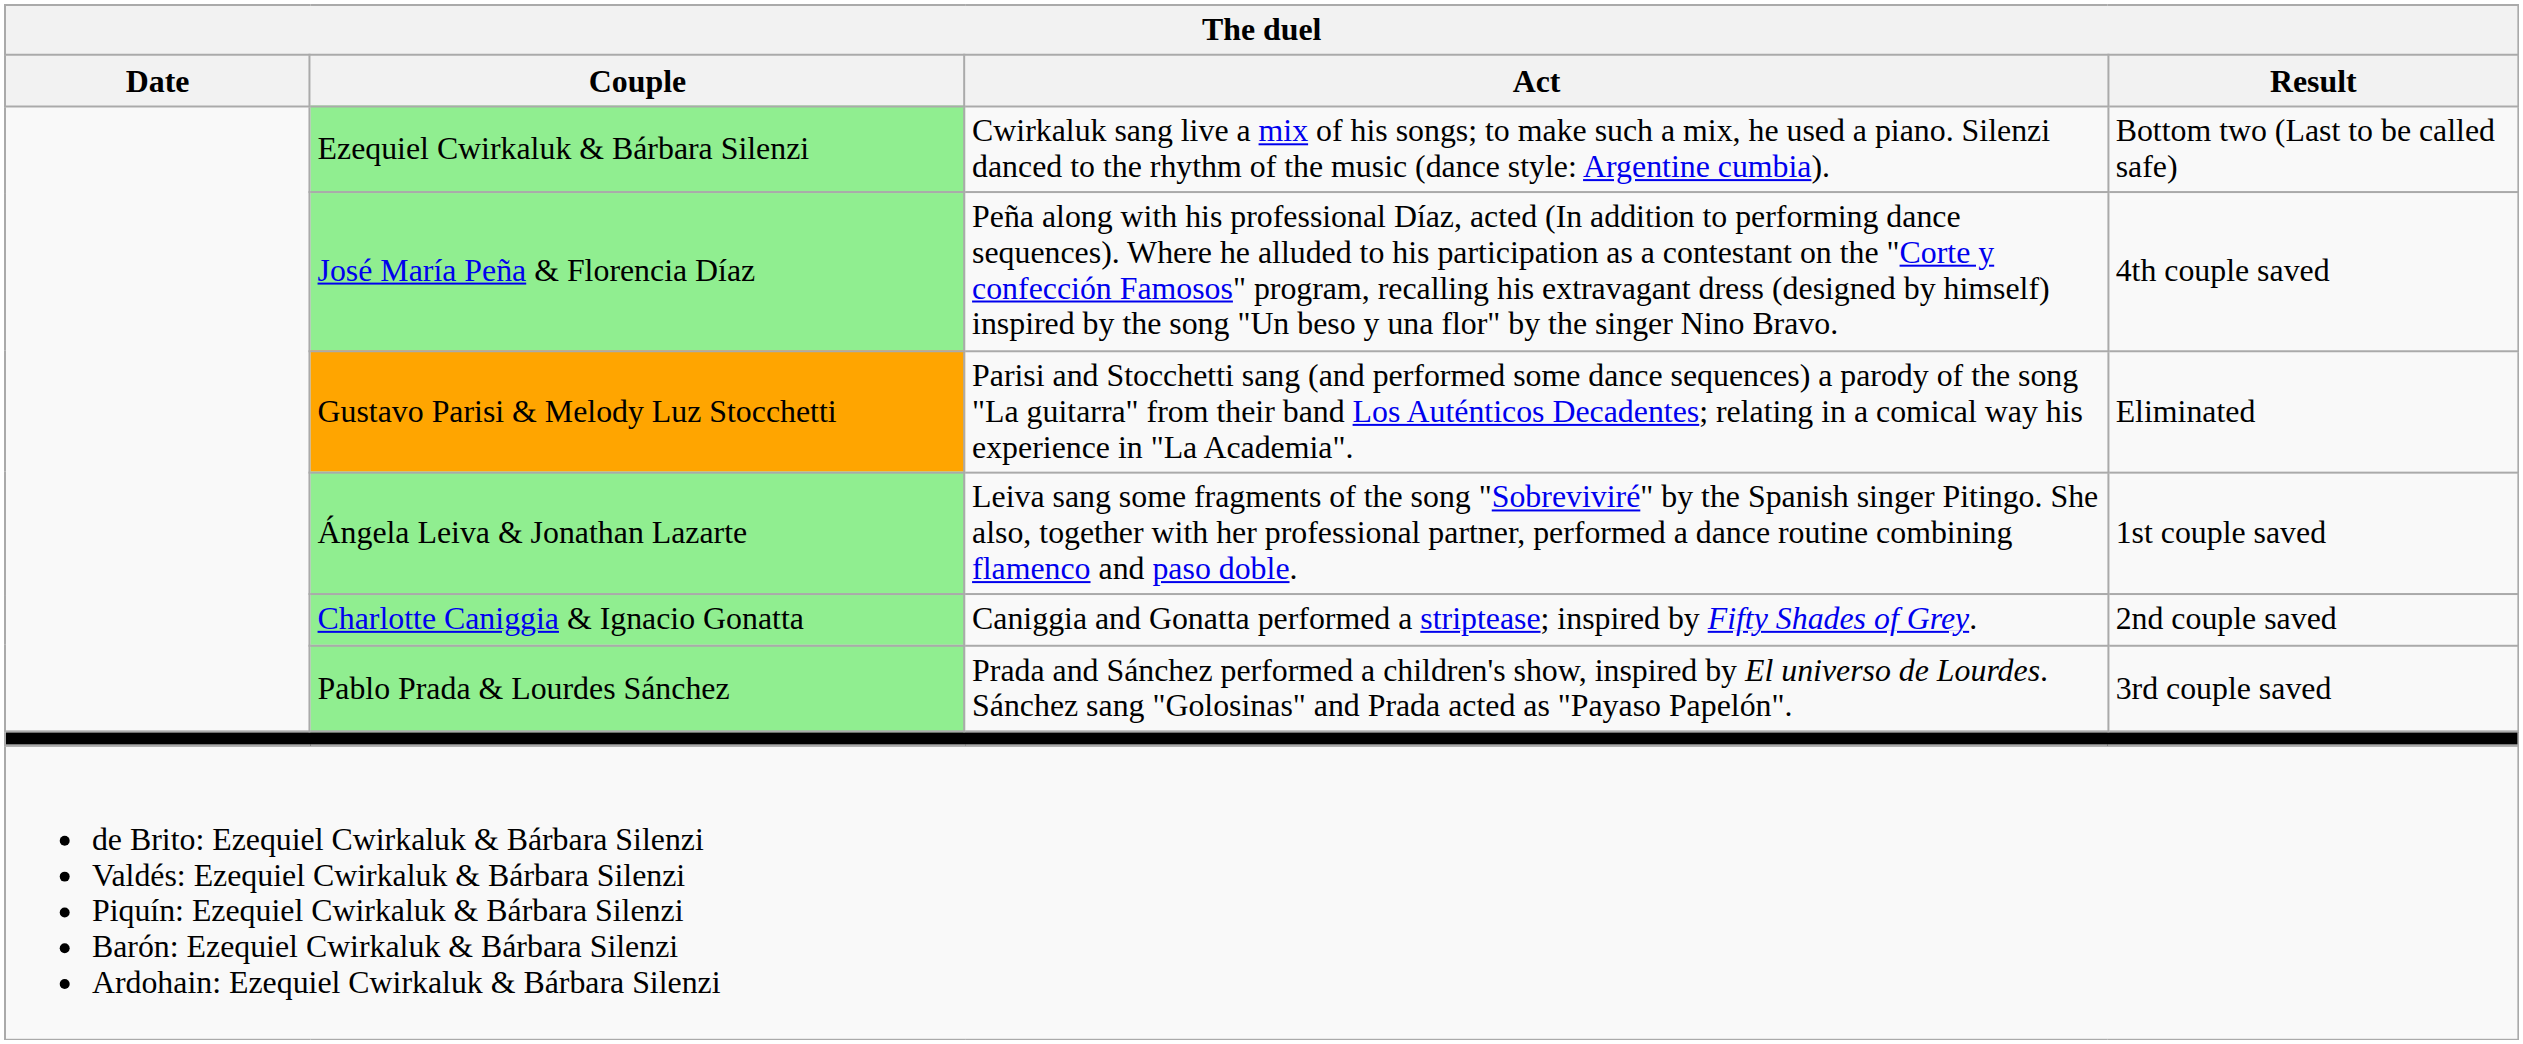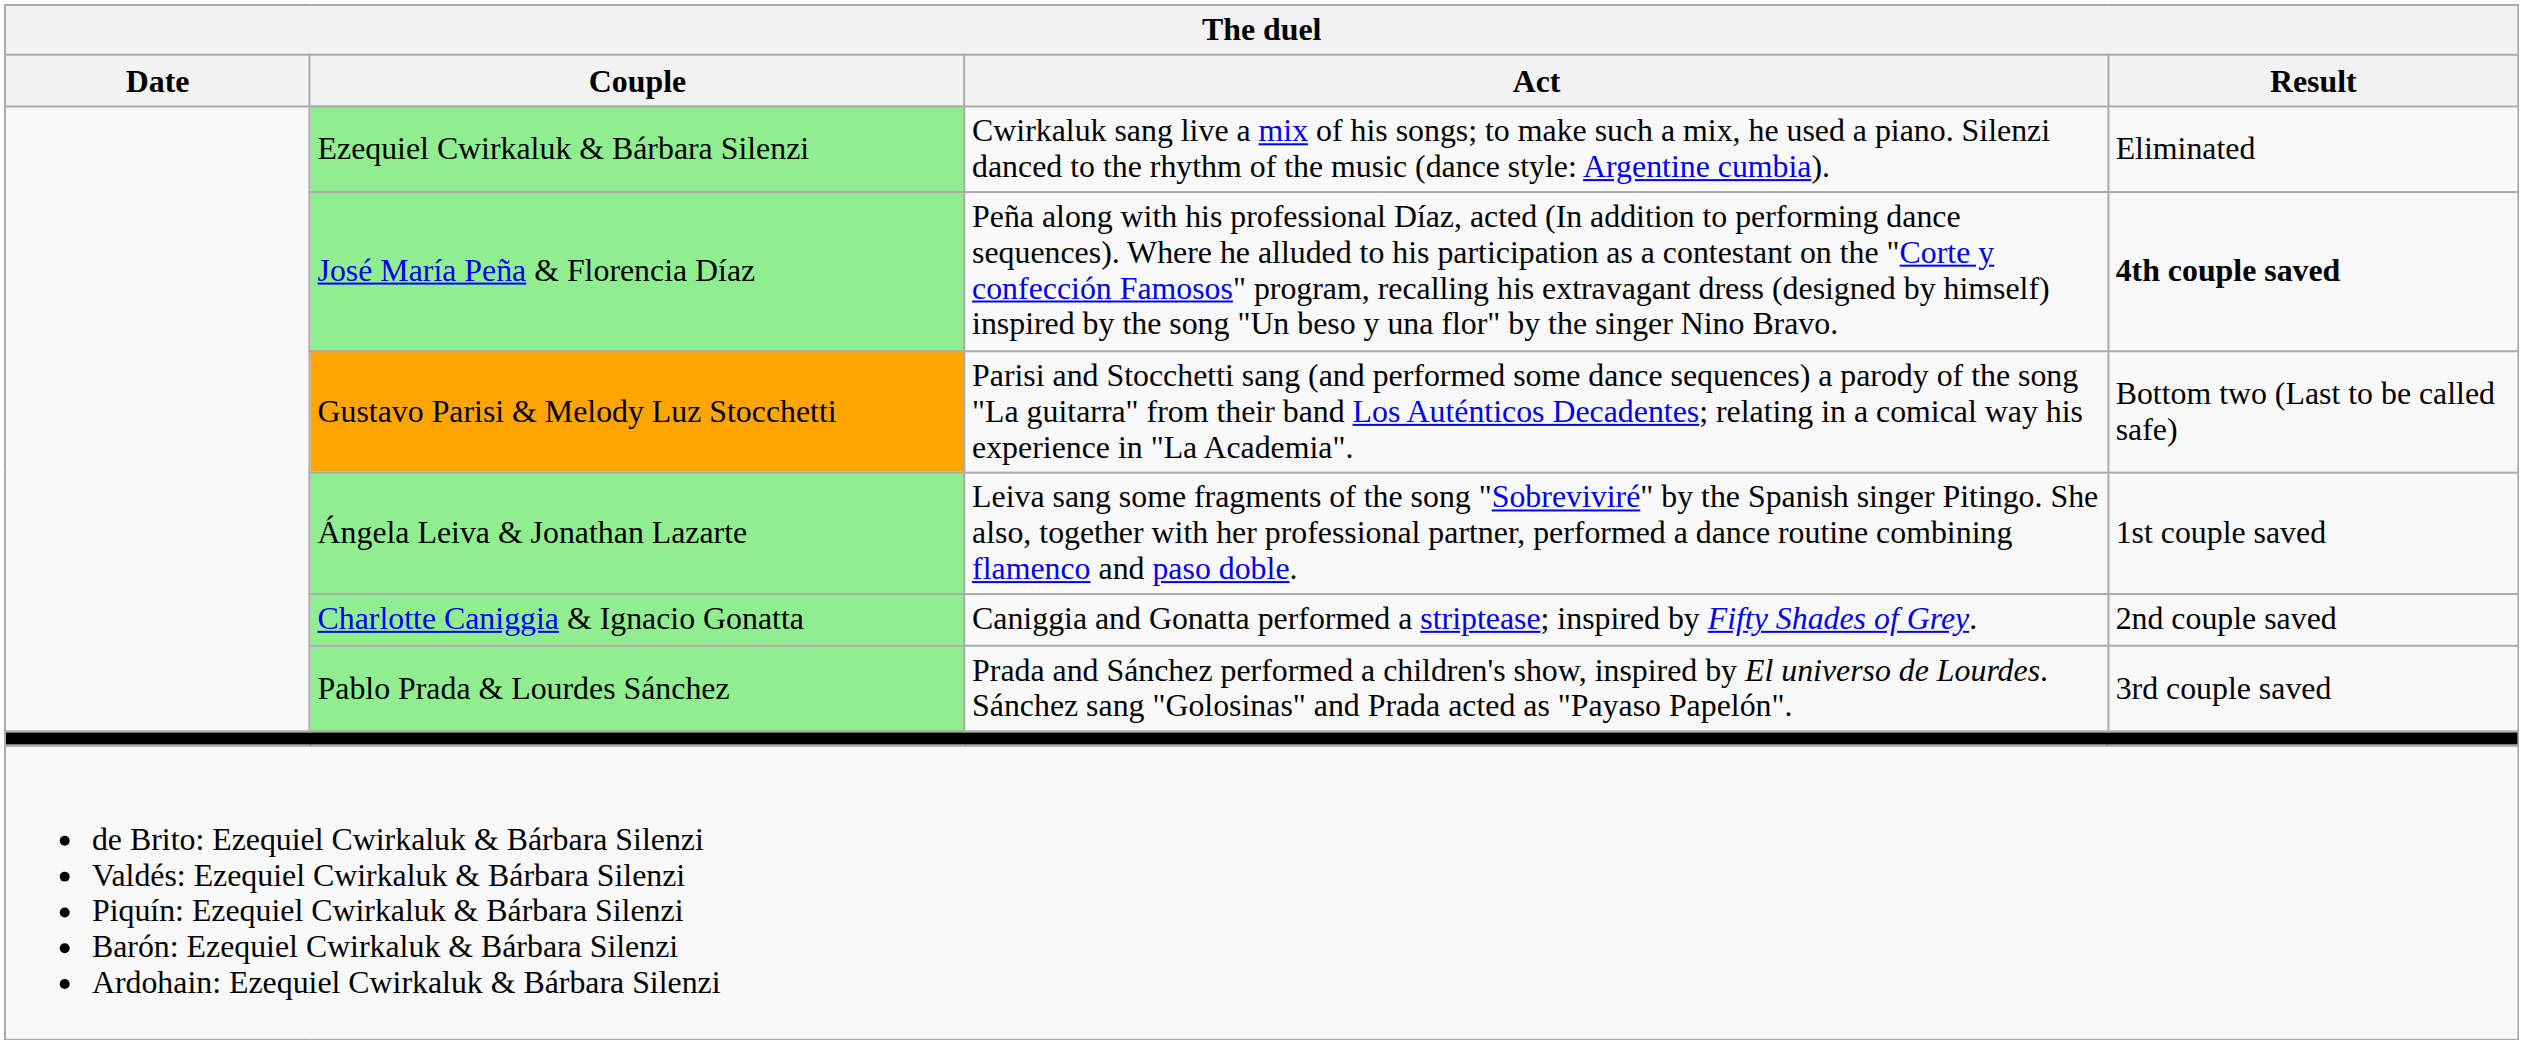Ezequiel Cwirkaluk & Bárbara Silenzi | Result: Bottom two (Last to be called safe) -> Eliminated
José María Peña & Florencia Díaz | Result: normal -> bold
Gustavo Parisi & Melody Luz Stocchetti | Result: Eliminated -> Bottom two (Last to be called safe)
